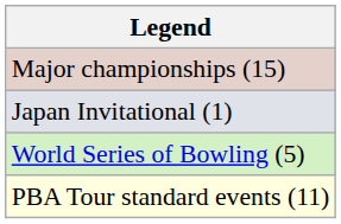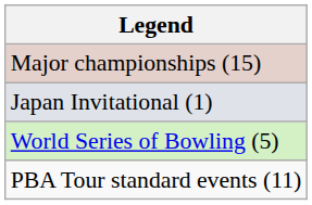row 5 | column 1: lightyellow background -> no background
